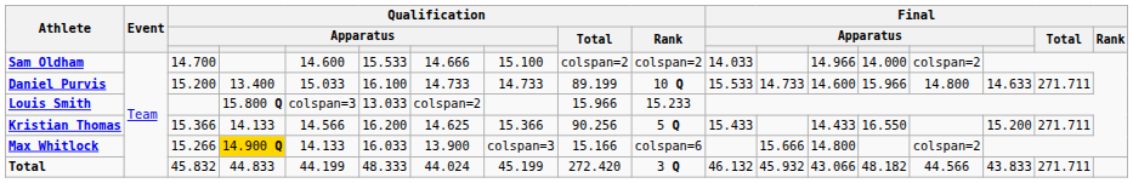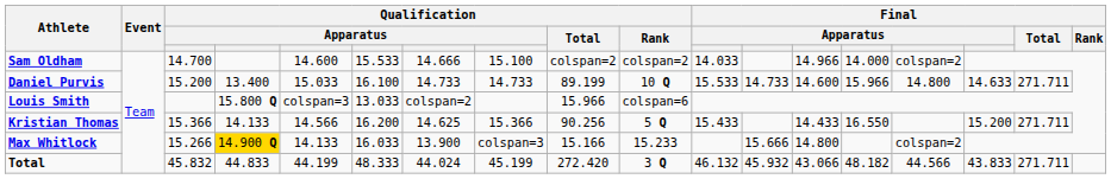Louis Smith | Qualification / Rank: 15.233 -> colspan=6
Max Whitlock | Qualification / Rank: colspan=6 -> 15.233
